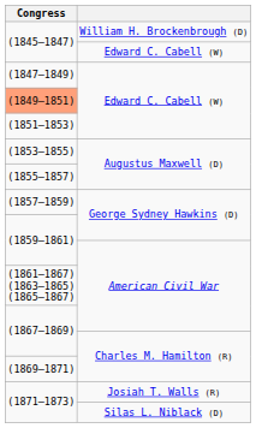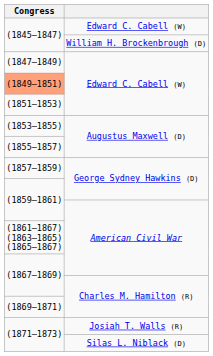row 2 | column 2: William H. Brockenbrough (D) -> Edward C. Cabell (W)
row 3 | column 2: Edward C. Cabell (W) -> William H. Brockenbrough (D)
